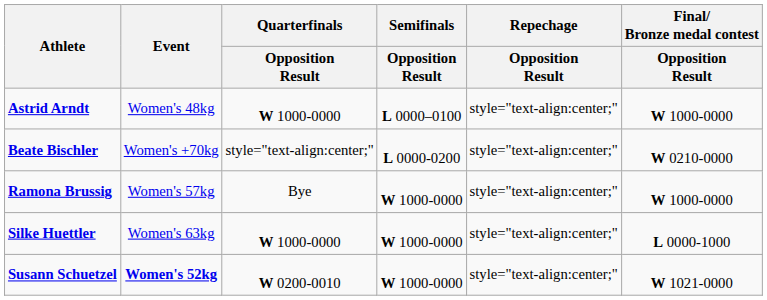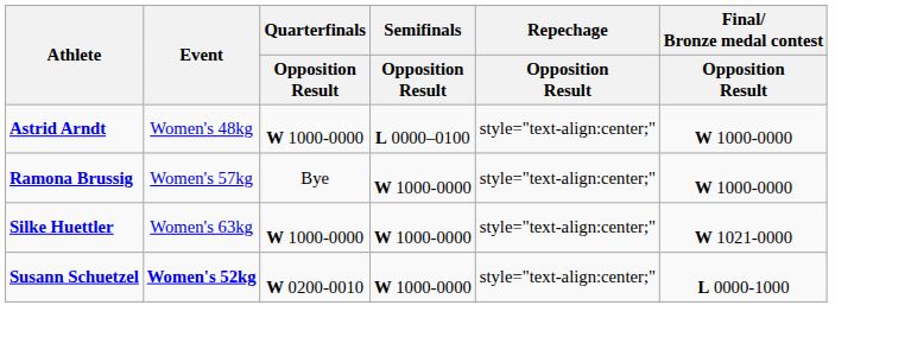- row: Beate Bischler | Women's +70kg | style="text-align:center;" | L 0000-0200 | style="text-align:center;" | W 0210-0000
Silke Huettler | Final/ Bronze medal contest / Opposition Result: L 0000-1000 -> W 1021-0000
Susann Schuetzel | Final/ Bronze medal contest / Opposition Result: W 1021-0000 -> L 0000-1000
